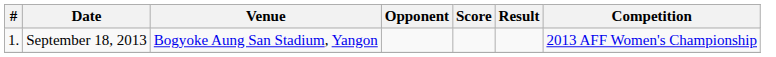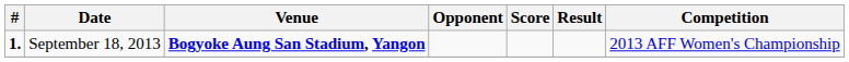September 18, 2013 | #: normal -> bold
September 18, 2013 | Venue: normal -> bold
